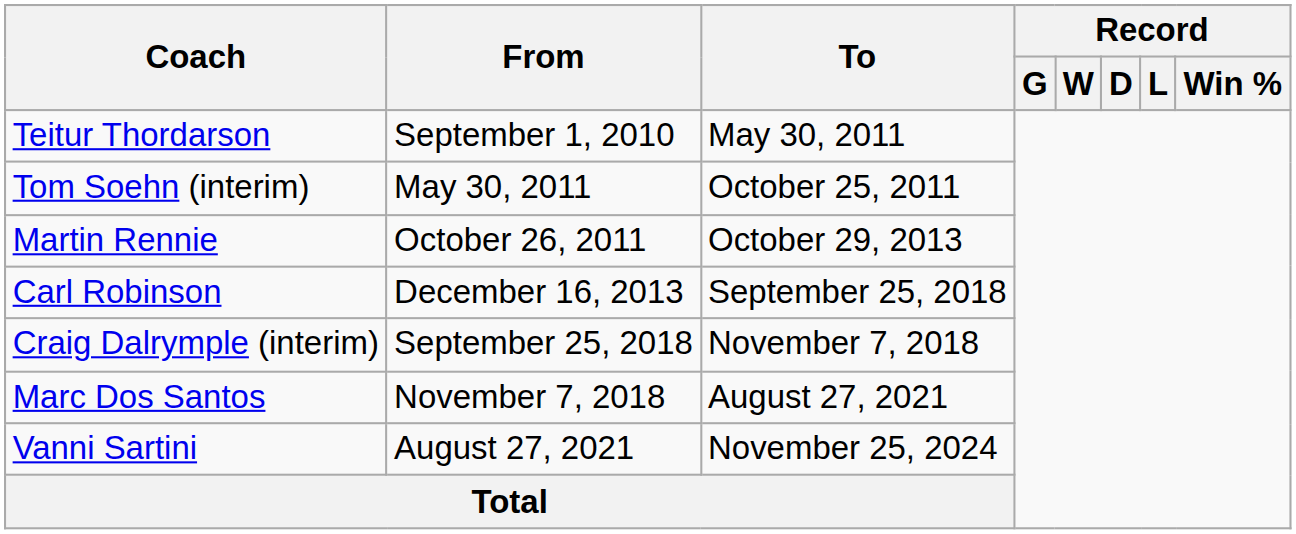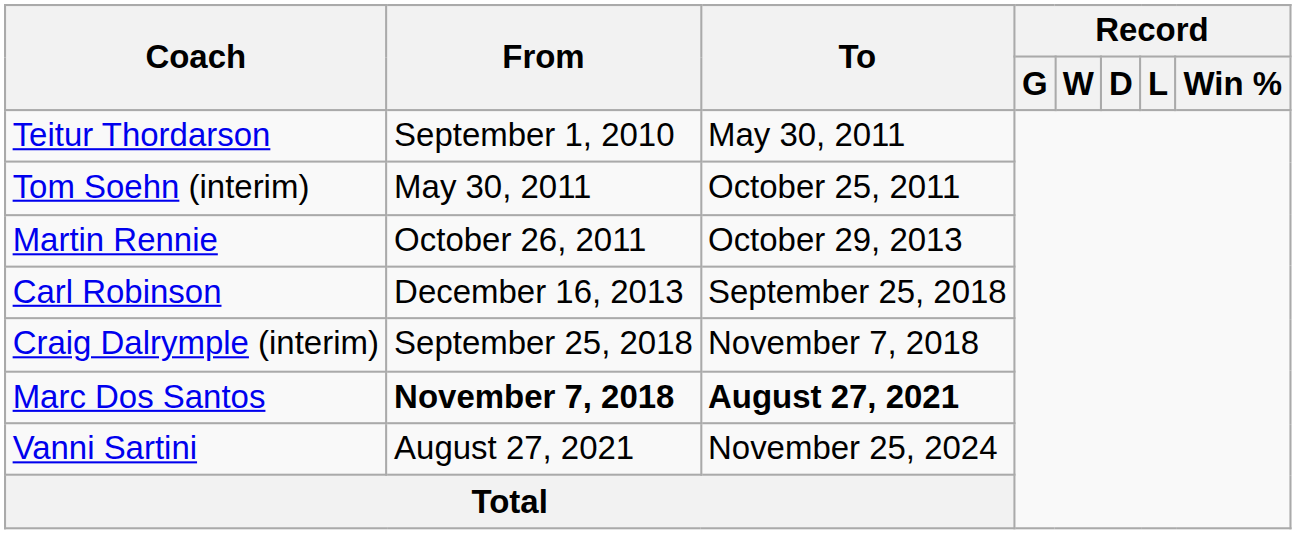Marc Dos Santos | From: normal -> bold
Marc Dos Santos | To: normal -> bold
